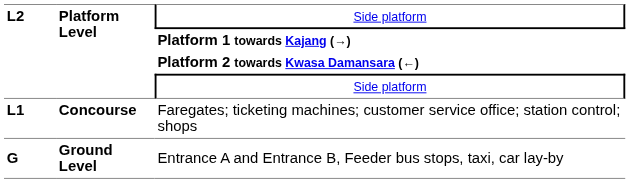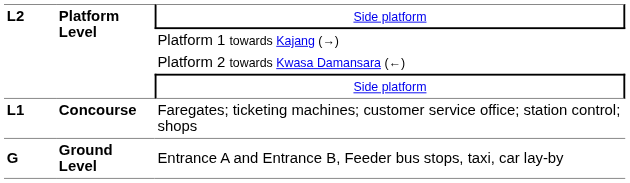Platform 1 towards Kajang (→) | column 3: bold -> normal
Platform 2 towards Kwasa Damansara (←) | column 3: bold -> normal
